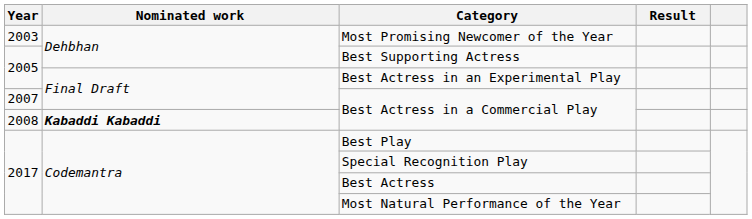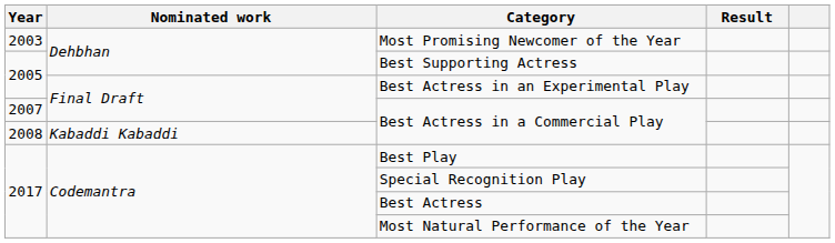2008 / Best Actress in a Commercial Play | Nominated work: bold -> normal
